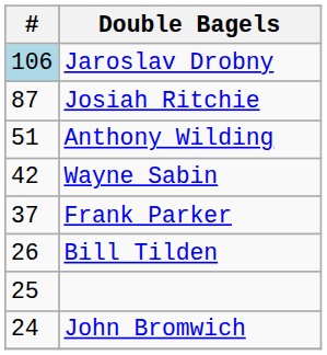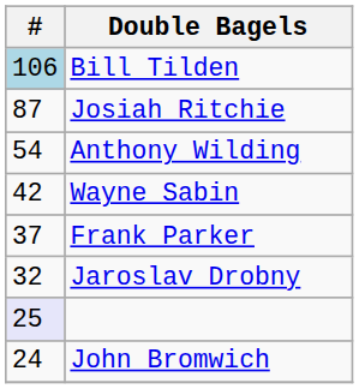row 2 | Double Bagels: Jaroslav Drobny -> Bill Tilden
row 4 | #: 51 -> 54
row 7 | #: 26 -> 32
row 7 | Double Bagels: Bill Tilden -> Jaroslav Drobny
row 8 | #: no background -> lavender background
